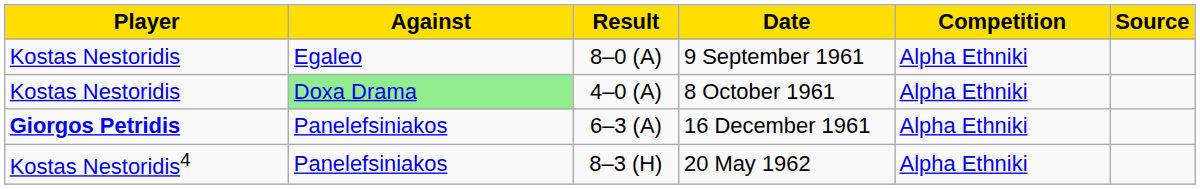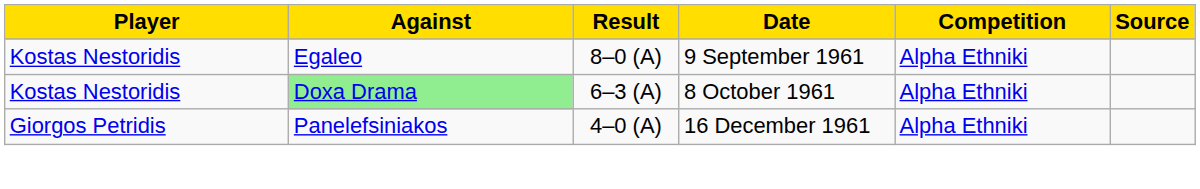8 October 1961 | Result: 4–0 (A) -> 6–3 (A)
16 December 1961 | Player: bold -> normal
16 December 1961 | Result: 6–3 (A) -> 4–0 (A)
- row: Kostas Nestoridis4 | Panelefsiniakos | 8–3 (H) | 20 May 1962 | Alpha Ethniki
